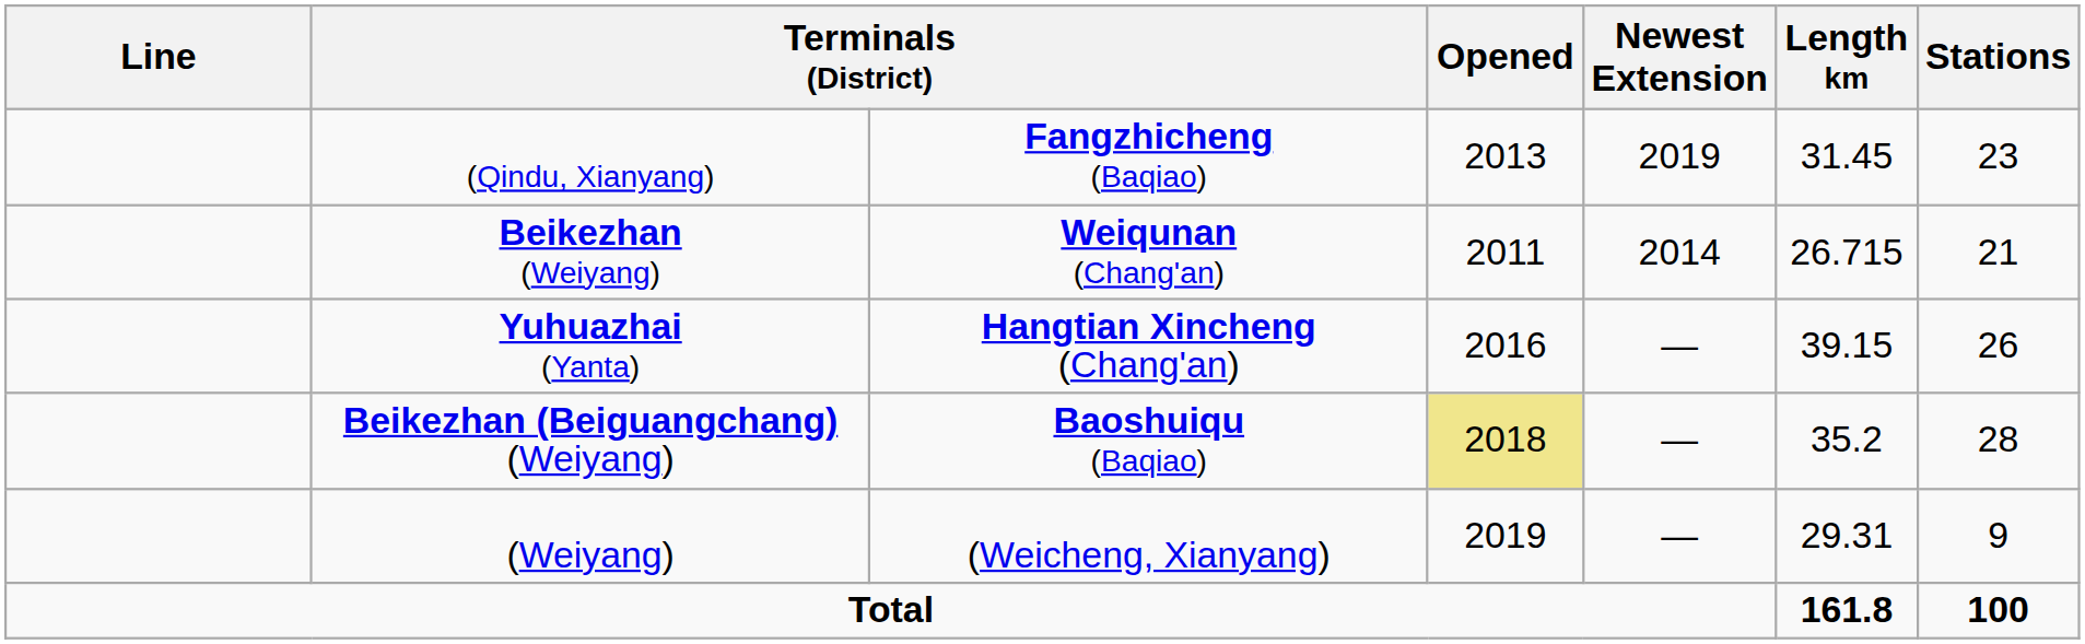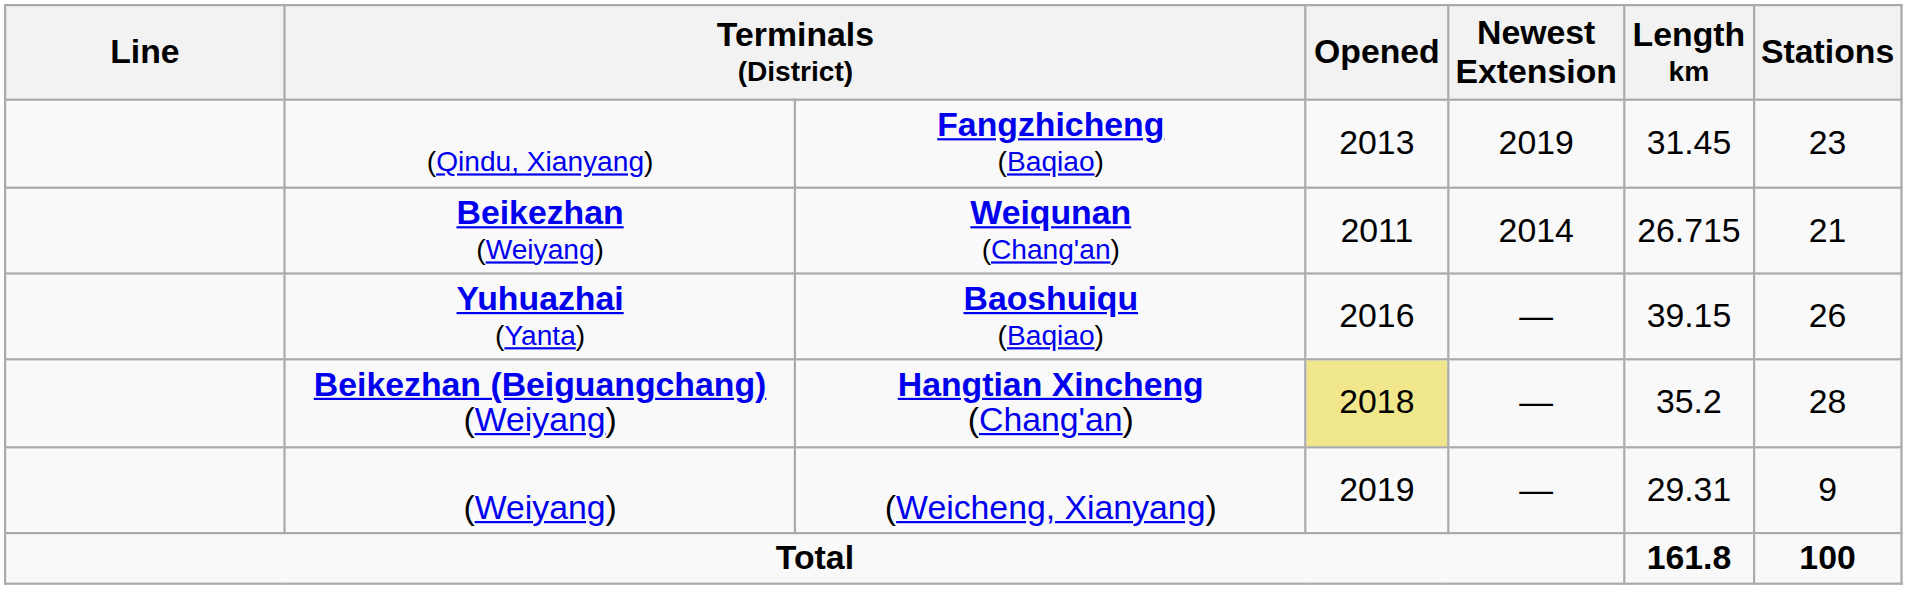Yuhuazhai (Yanta) | column 3: Hangtian Xincheng (Chang'an) -> Baoshuiqu (Baqiao)
Beikezhan (Beiguangchang) (Weiyang) | column 3: Baoshuiqu (Baqiao) -> Hangtian Xincheng (Chang'an)
